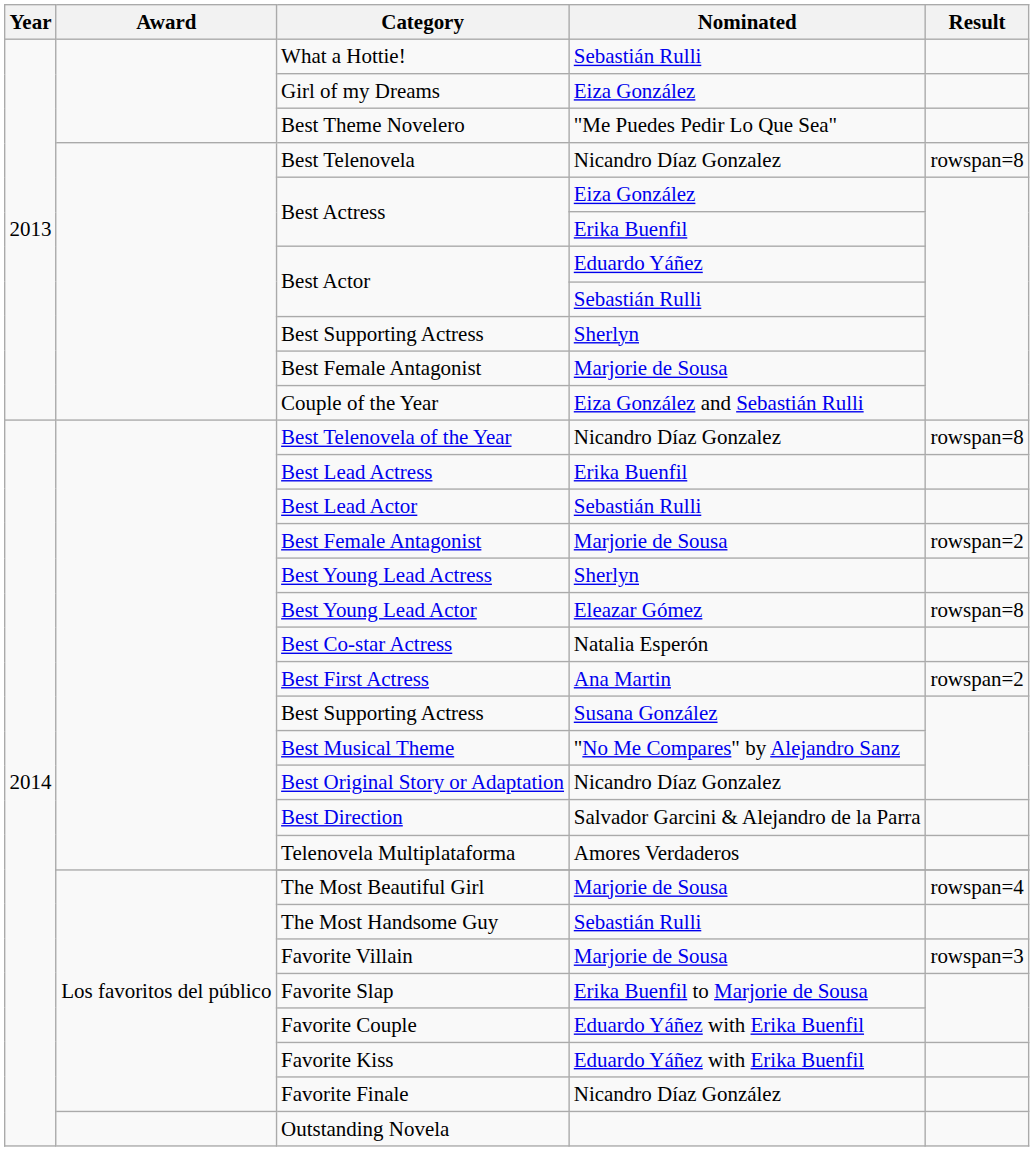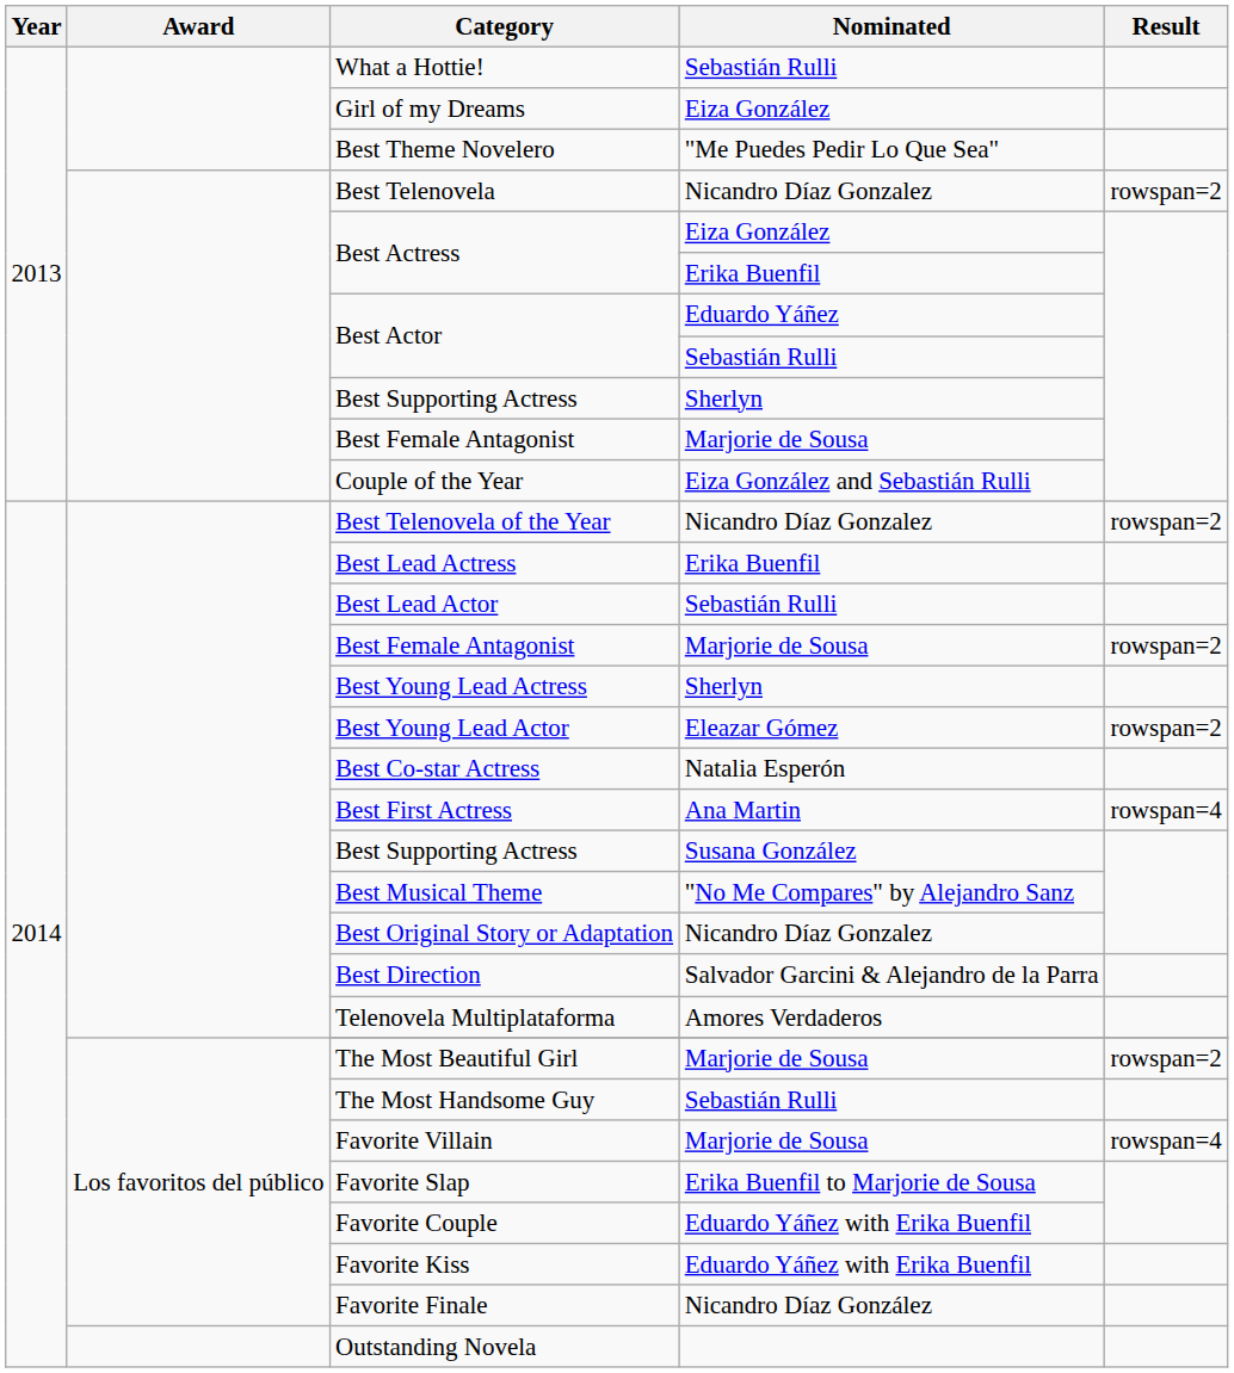Best Telenovela | Result: rowspan=8 -> rowspan=2
Best Telenovela of the Year | Result: rowspan=8 -> rowspan=2
Best Young Lead Actor | Result: rowspan=8 -> rowspan=2
Best First Actress | Result: rowspan=2 -> rowspan=4
The Most Beautiful Girl | Result: rowspan=4 -> rowspan=2
Favorite Villain | Result: rowspan=3 -> rowspan=4
